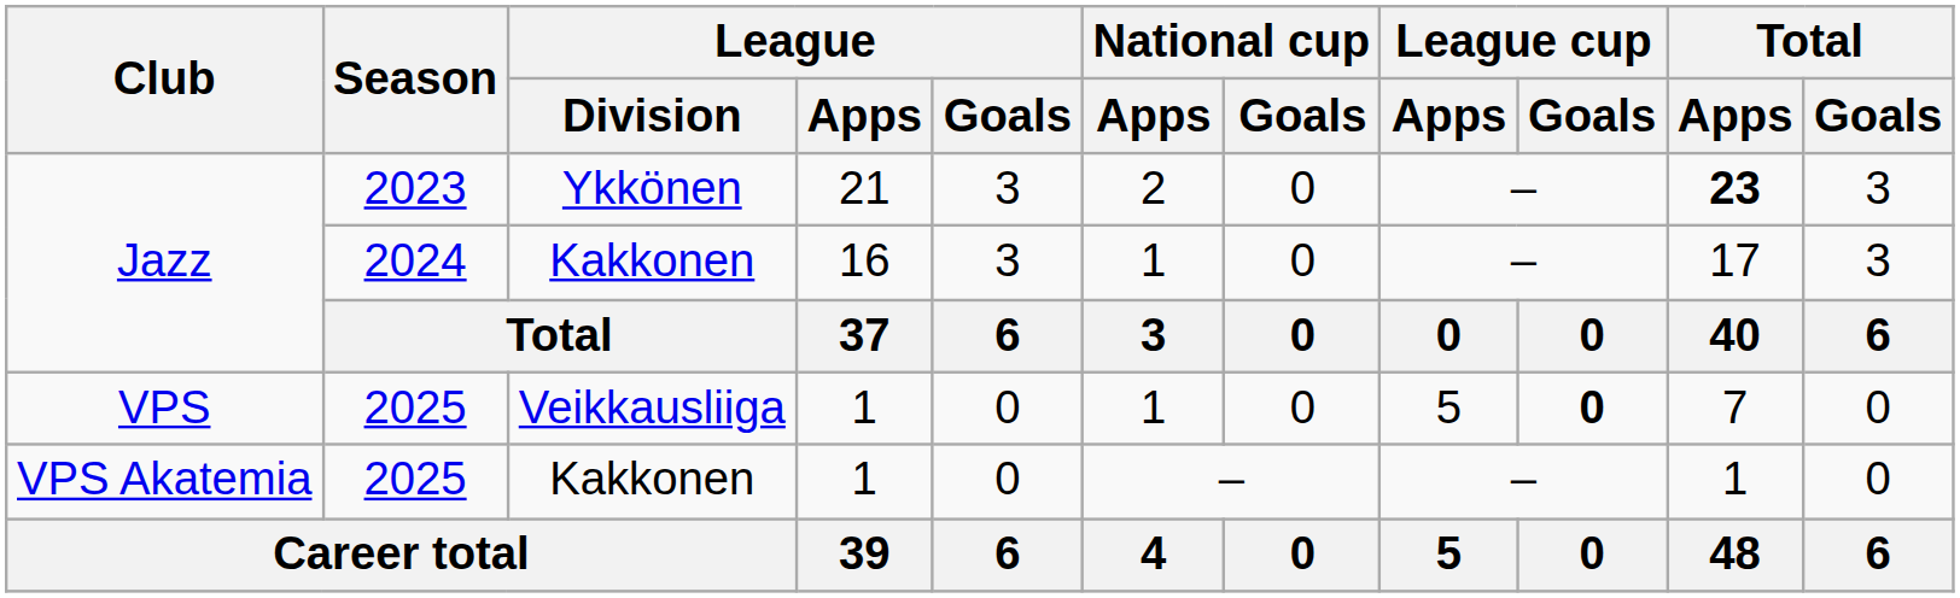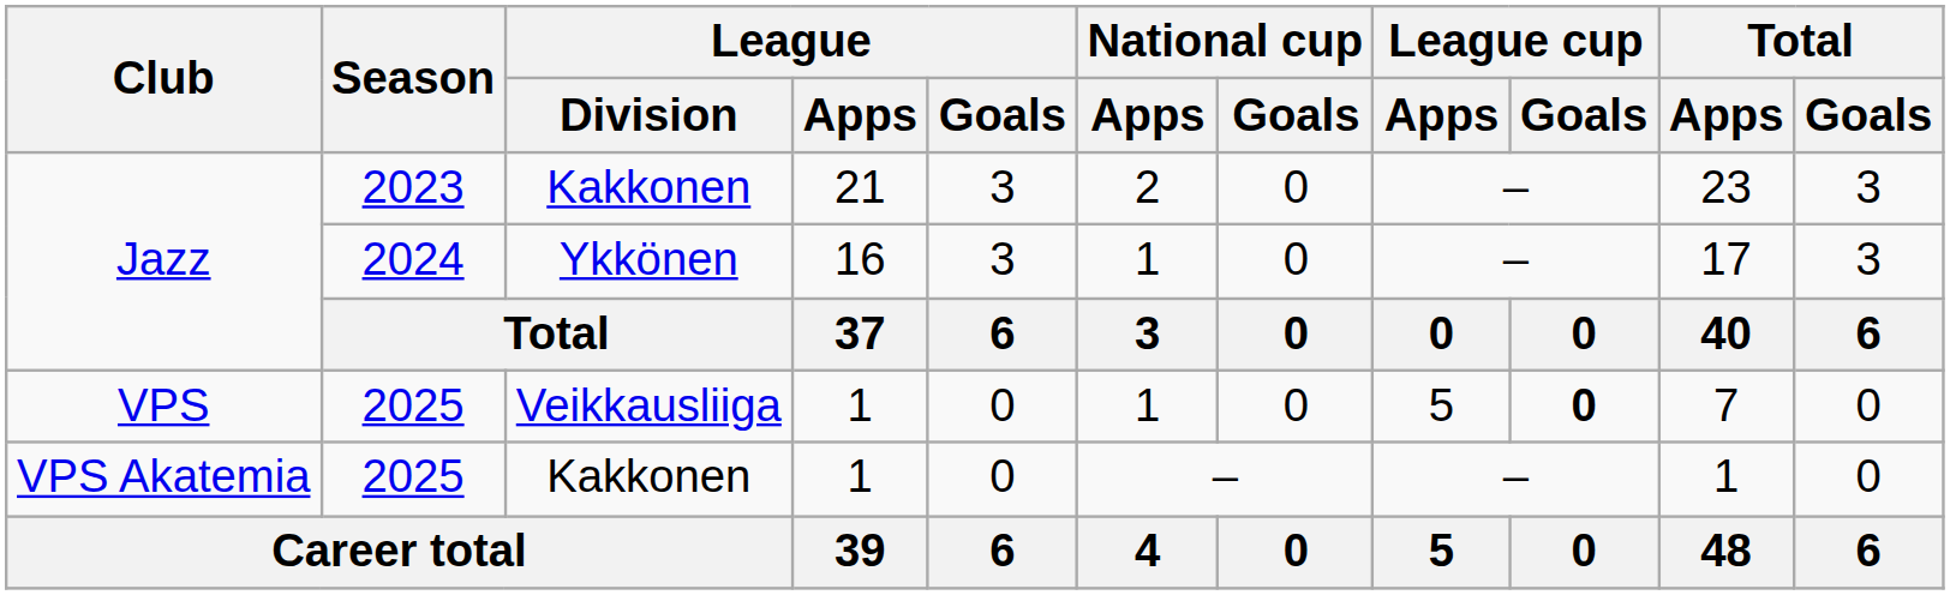Jazz / 2023 | League / Division: Ykkönen -> Kakkonen
Jazz / 2023 | Total / Apps: bold -> normal
Jazz / 2024 | League / Division: Kakkonen -> Ykkönen
